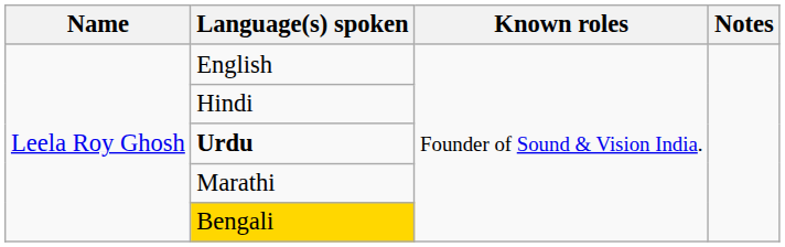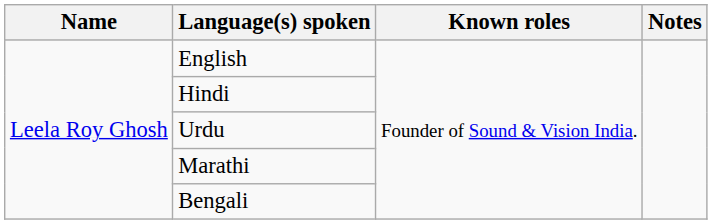Urdu | Language(s) spoken: bold -> normal
Bengali | Language(s) spoken: gold background -> no background
